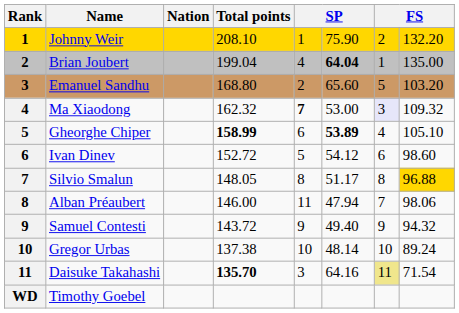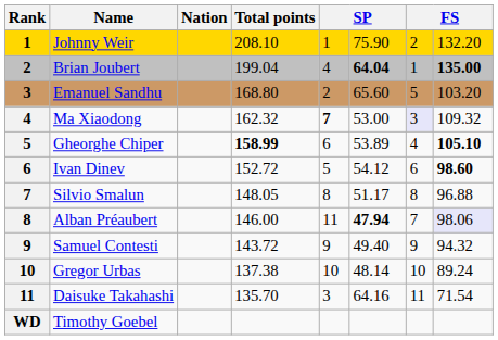Brian Joubert | column 8: normal -> bold
Gheorghe Chiper | column 6: bold -> normal
Gheorghe Chiper | column 8: normal -> bold
Ivan Dinev | column 8: normal -> bold
Silvio Smalun | column 8: gold background -> no background
Alban Préaubert | column 6: normal -> bold
Alban Préaubert | column 8: no background -> lavender background
Daisuke Takahashi | Total points: bold -> normal
Daisuke Takahashi | column 7: khaki background -> no background
